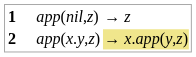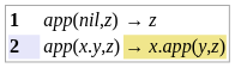app(x.y,z) | column 1: no background -> lavender background
